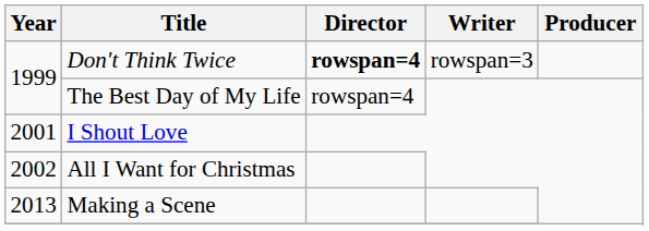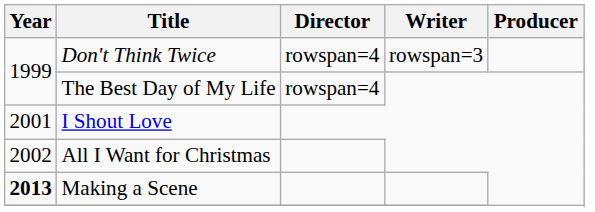Don't Think Twice | Director: bold -> normal
Making a Scene | Year: normal -> bold
